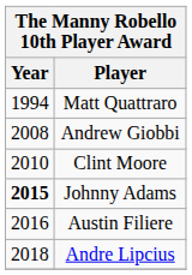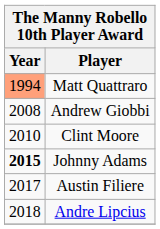Matt Quattraro | Year: no background -> lightsalmon background
Austin Filiere | Year: 2016 -> 2017
